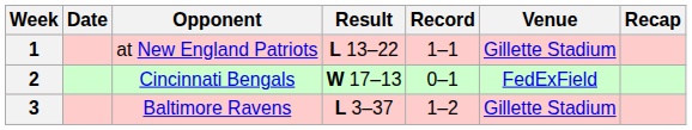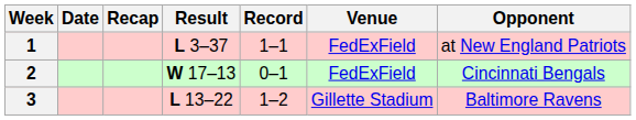columns swapped: Opponent <-> Recap
1 | Result: L 13–22 -> L 3–37
1 | Venue: Gillette Stadium -> FedExField
3 | Result: L 3–37 -> L 13–22
